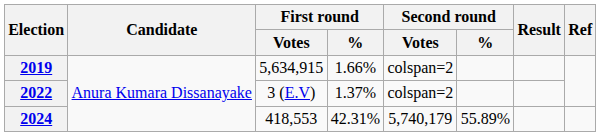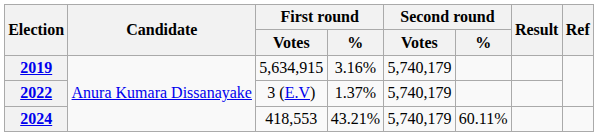2019 | First round / %: 1.66% -> 3.16%
2019 | Second round / Votes: colspan=2 -> 5,740,179
2022 | Second round / Votes: colspan=2 -> 5,740,179
2024 | First round / %: 42.31% -> 43.21%
2024 | Second round / %: 55.89% -> 60.11%
